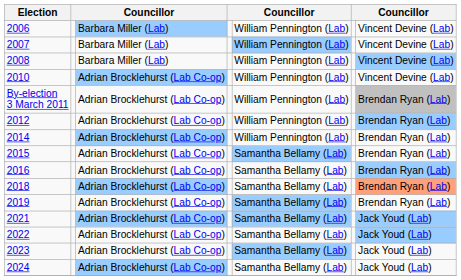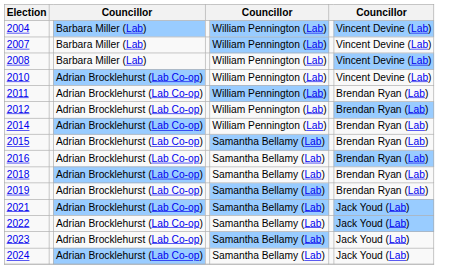+ row: 2004 | Barbara Miller (Lab) | William Pennington (Lab) | Vincent Devine (Lab)
- row: 2006 | Barbara Miller (Lab) | William Pennington (Lab) | Vincent Devine (Lab)
- row: By-election 3 March 2011 | Adrian Brocklehurst (Lab Co-op) | William Pennington (Lab) | Brendan Ryan (Lab)
+ row: 2011 | Adrian Brocklehurst (Lab Co-op) | William Pennington (Lab) | Brendan Ryan (Lab)
2018 | column 7: lightsalmon background -> no background
